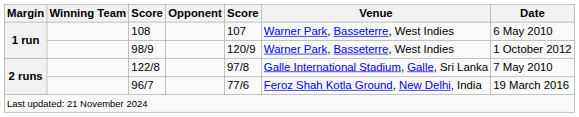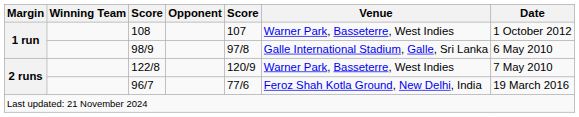108 | Date: 6 May 2010 -> 1 October 2012
98/9 | column 5: 120/9 -> 97/8
98/9 | Venue: Warner Park, Basseterre, West Indies -> Galle International Stadium, Galle, Sri Lanka
98/9 | Date: 1 October 2012 -> 6 May 2010
122/8 | column 5: 97/8 -> 120/9
122/8 | Venue: Galle International Stadium, Galle, Sri Lanka -> Warner Park, Basseterre, West Indies
